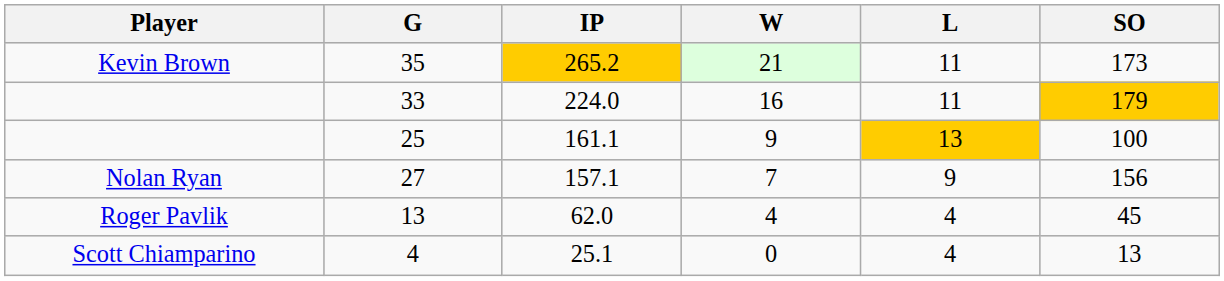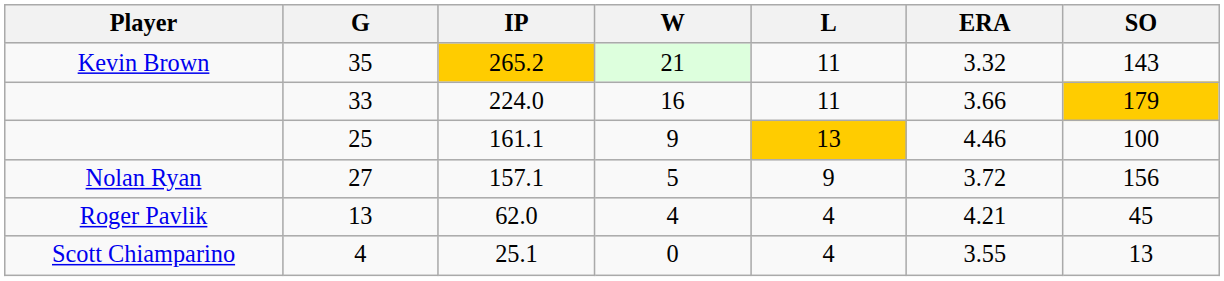+ column: ERA | 3.32 | 3.66 | 4.46 | 3.72 | 4.21 | 3.55
35 | SO: 173 -> 143
27 | W: 7 -> 5
